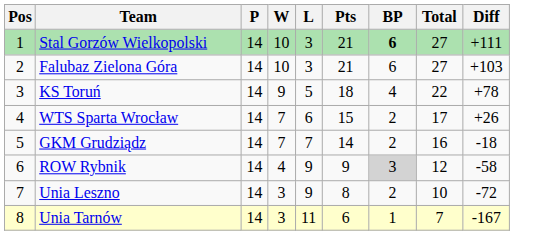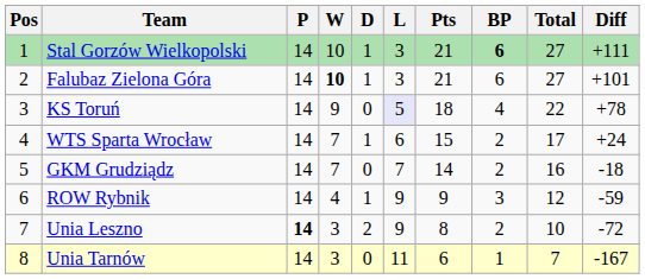+ column: D | 1 | 1 | 0 | 1 | 0 | 1 | 2 | 0
Falubaz Zielona Góra | W: normal -> bold
Falubaz Zielona Góra | Diff: +103 -> +101
KS Toruń | L: no background -> lavender background
WTS Sparta Wrocław | Diff: +26 -> +24
ROW Rybnik | BP: lightgrey background -> no background
ROW Rybnik | Diff: -58 -> -59
Unia Leszno | P: normal -> bold
